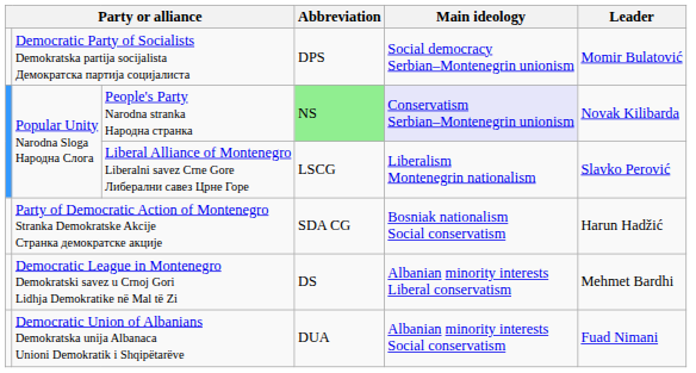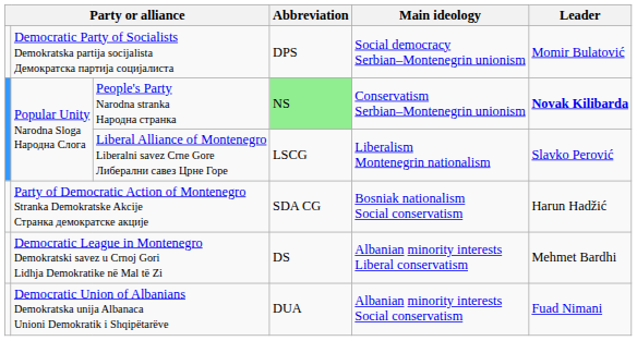People's Party Narodna stranka Народна странка | Main ideology: lavender background -> no background
People's Party Narodna stranka Народна странка | Leader: normal -> bold
